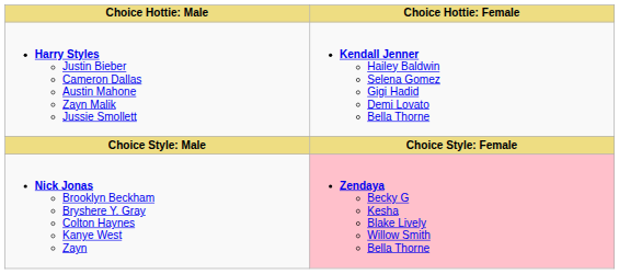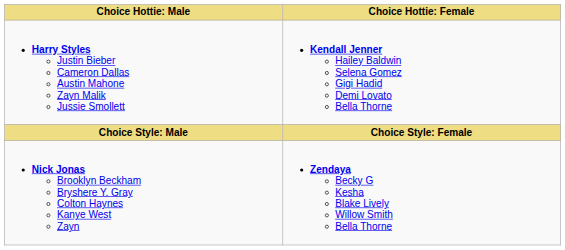row 4 | column 2: pink background -> no background
